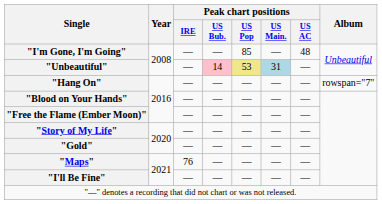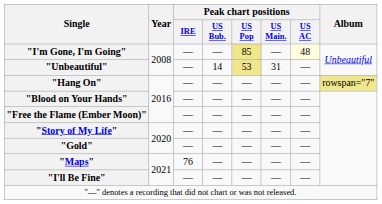"I'm Gone, I'm Going" | Peak chart positions / US Pop: no background -> khaki background
"I'm Gone, I'm Going" | Peak chart positions / US AC: no background -> lightyellow background
"Unbeautiful" | Peak chart positions / US Bub.: pink background -> no background
"Unbeautiful" | Peak chart positions / US Main.: lightblue background -> no background
"Hang On" | Album: no background -> khaki background
